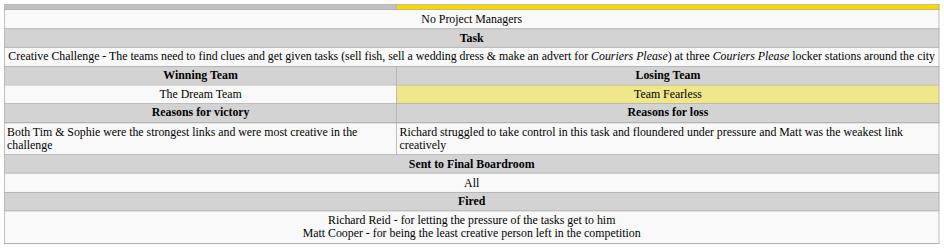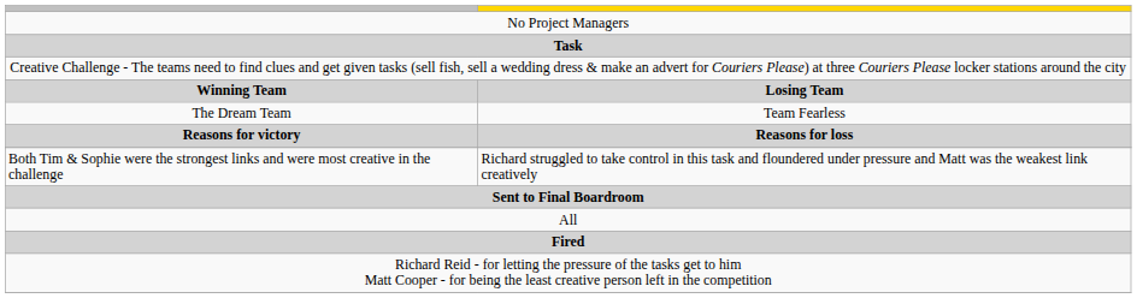The Dream Team | column 2: khaki background -> no background
